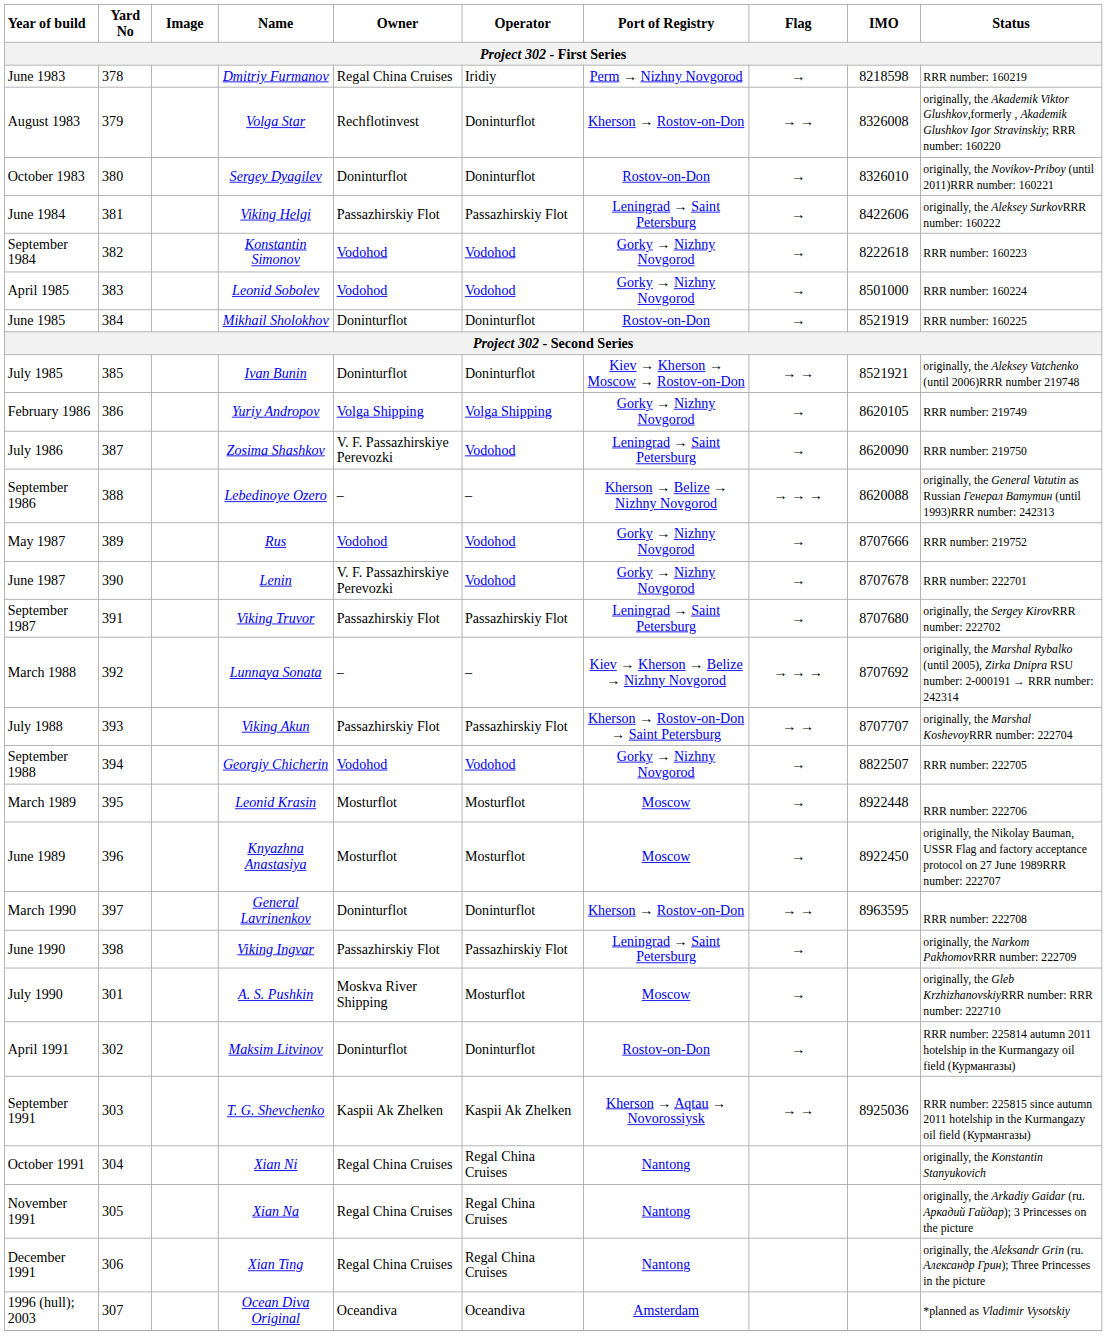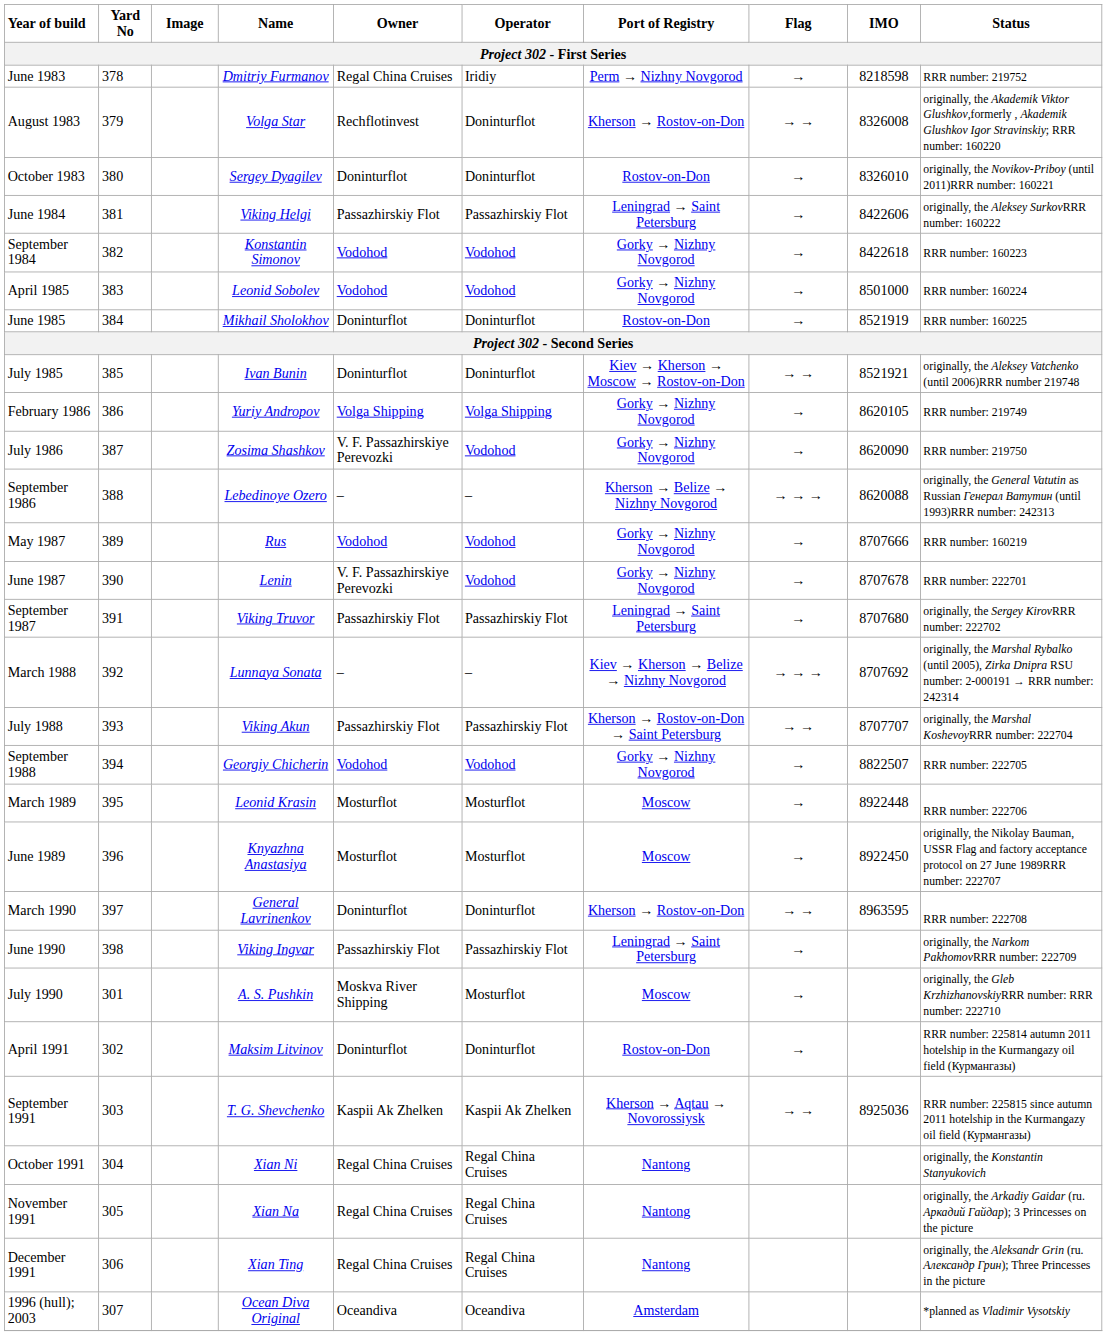June 1983 | Status: RRR number: 160219 -> RRR number: 219752
September 1984 | IMO: 8222618 -> 8422618
July 1986 | Port of Registry: Leningrad → Saint Petersburg -> Gorky → Nizhny Novgorod
May 1987 | Status: RRR number: 219752 -> RRR number: 160219
